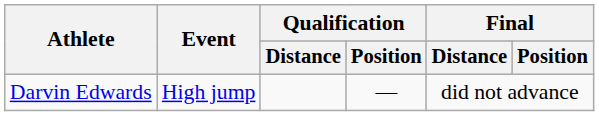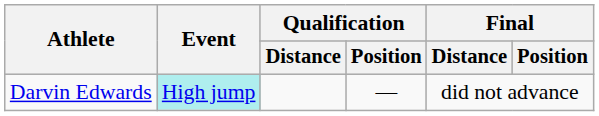Darvin Edwards | Event: no background -> paleturquoise background
